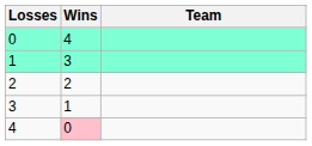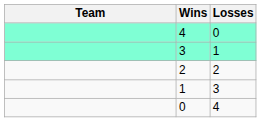columns swapped: Team <-> Losses
row 6 | Wins: pink background -> no background
